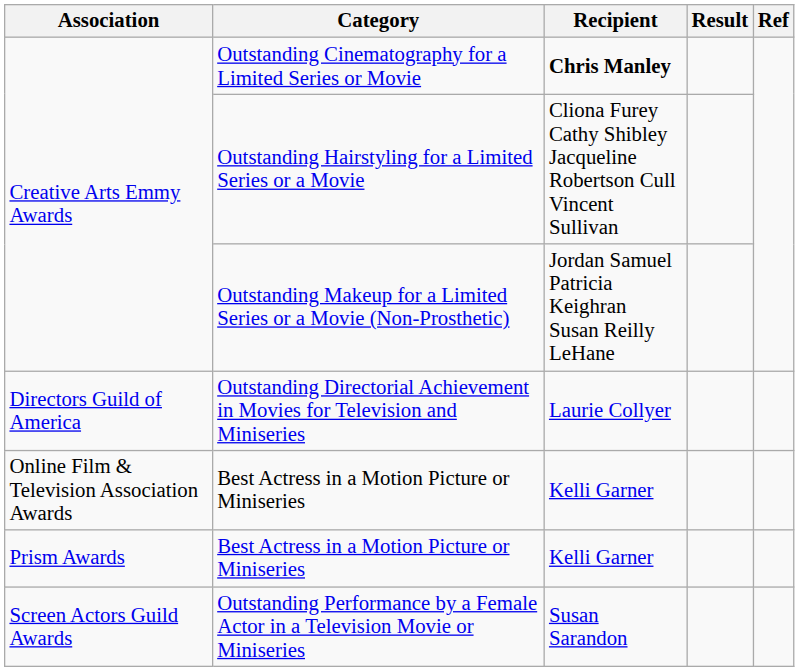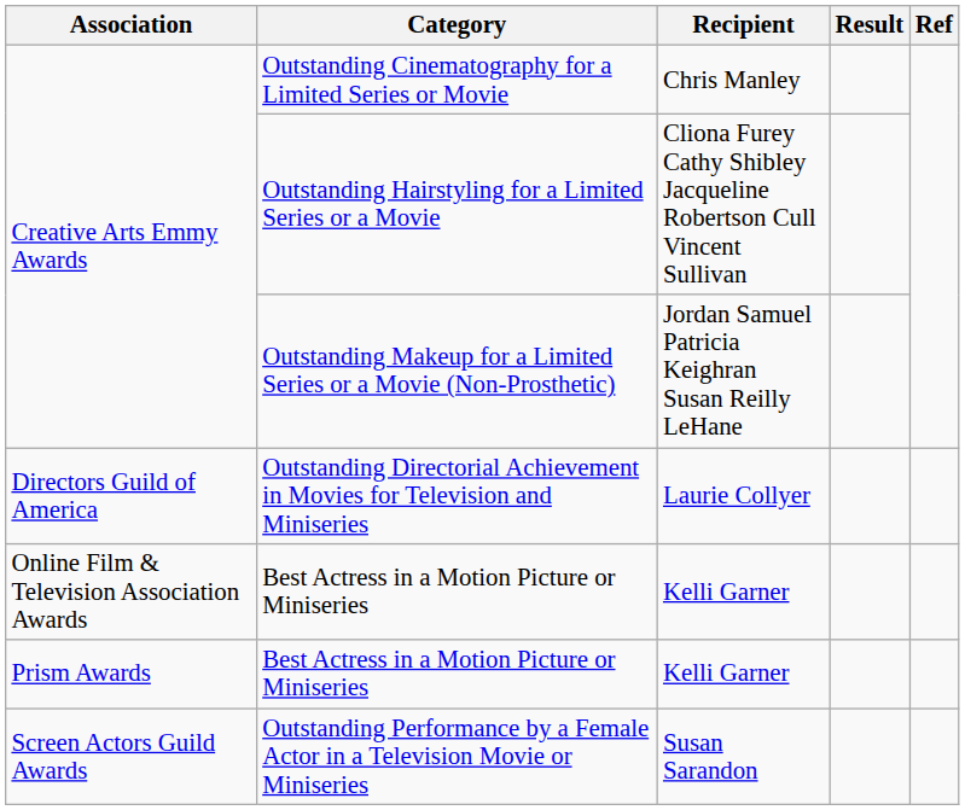Outstanding Cinematography for a Limited Series or Movie | Recipient: bold -> normal
